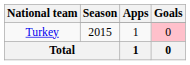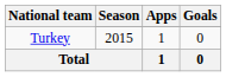2015 | Goals: pink background -> no background
